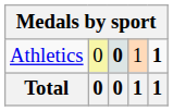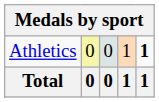Athletics | column 3: bold -> normal
